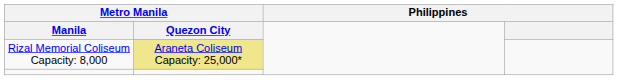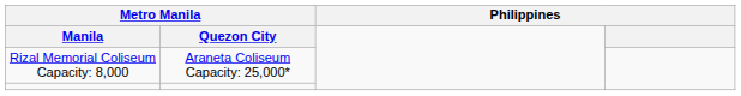Rizal Memorial Coliseum Capacity: 8,000 | column 2: khaki background -> no background
